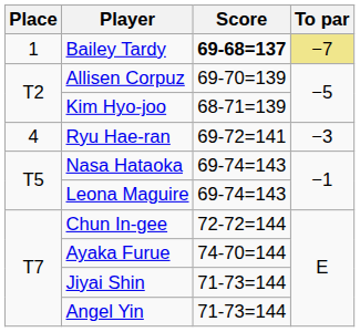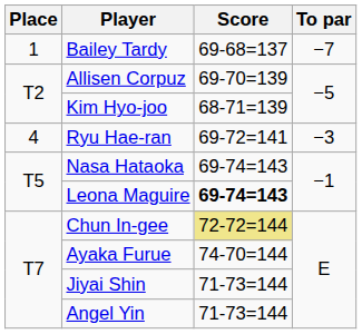Bailey Tardy | Score: bold -> normal
Bailey Tardy | To par: khaki background -> no background
Leona Maguire | Score: normal -> bold
Chun In-gee | Score: no background -> khaki background
